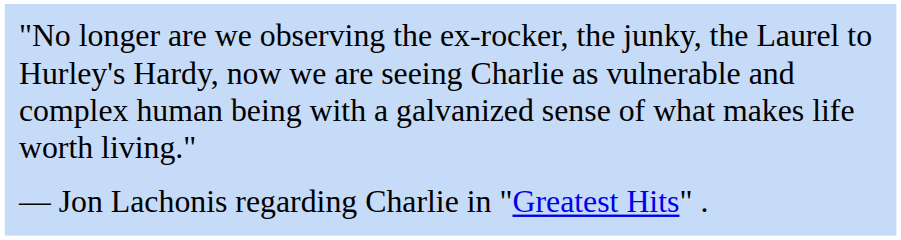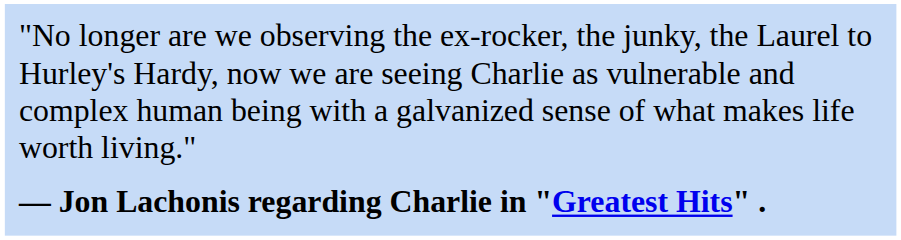row 2 | column 1: normal -> bold
